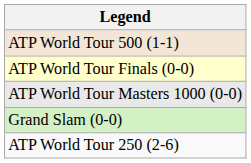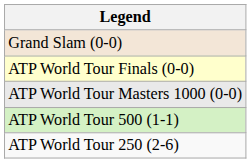row 2 | column 1: ATP World Tour 500 (1-1) -> Grand Slam (0-0)
row 5 | column 1: Grand Slam (0-0) -> ATP World Tour 500 (1-1)
